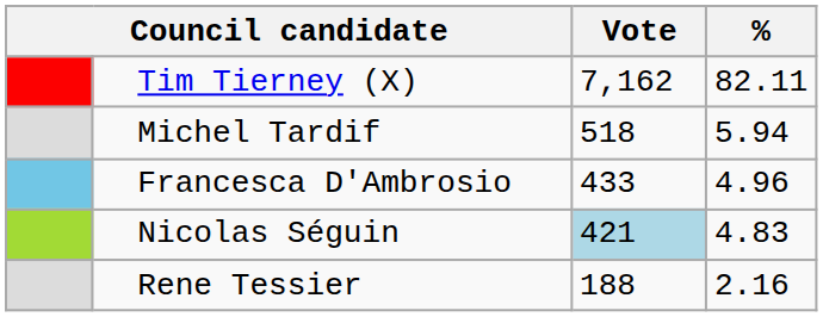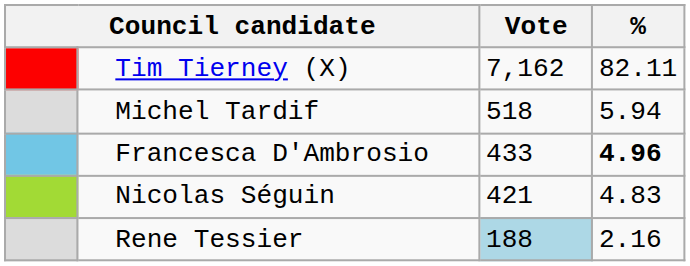Francesca D'Ambrosio | %: normal -> bold
Nicolas Séguin | Vote: lightblue background -> no background
Rene Tessier | Vote: no background -> lightblue background
